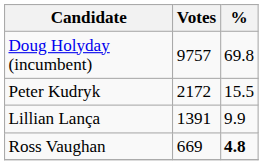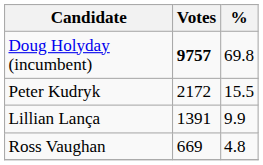Doug Holyday (incumbent) | Votes: normal -> bold
Ross Vaughan | %: bold -> normal
